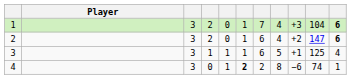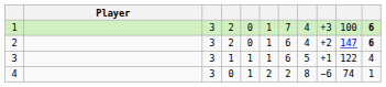row 2 | column 10: 104 -> 100
row 4 | column 10: 125 -> 122
row 5 | column 6: bold -> normal
